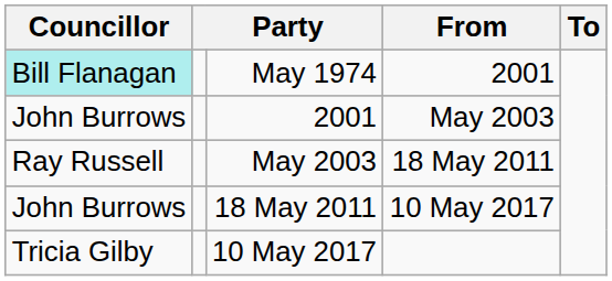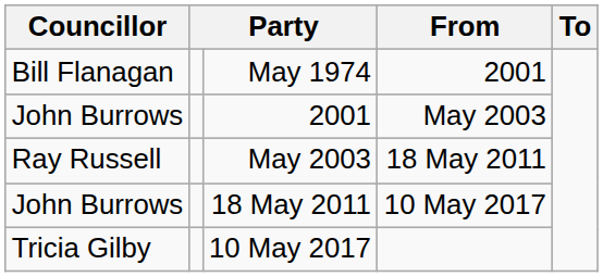May 1974 | Councillor: paleturquoise background -> no background
